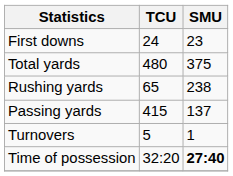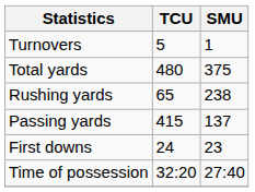rows swapped: First downs <-> Turnovers
Time of possession | SMU: bold -> normal
